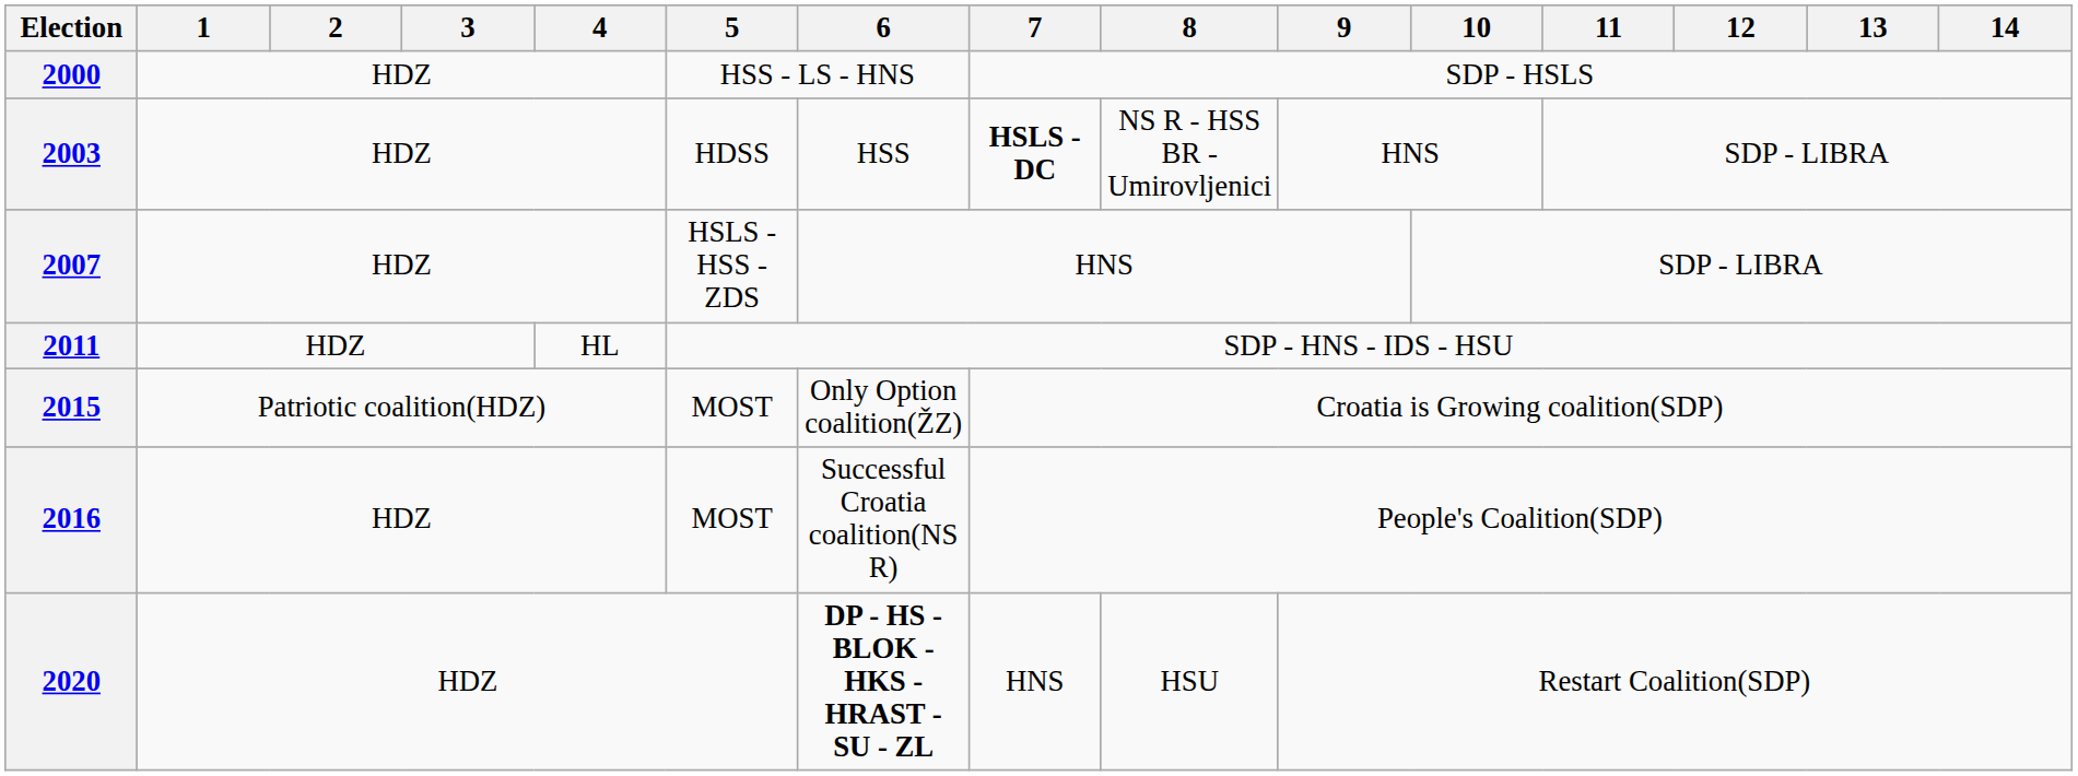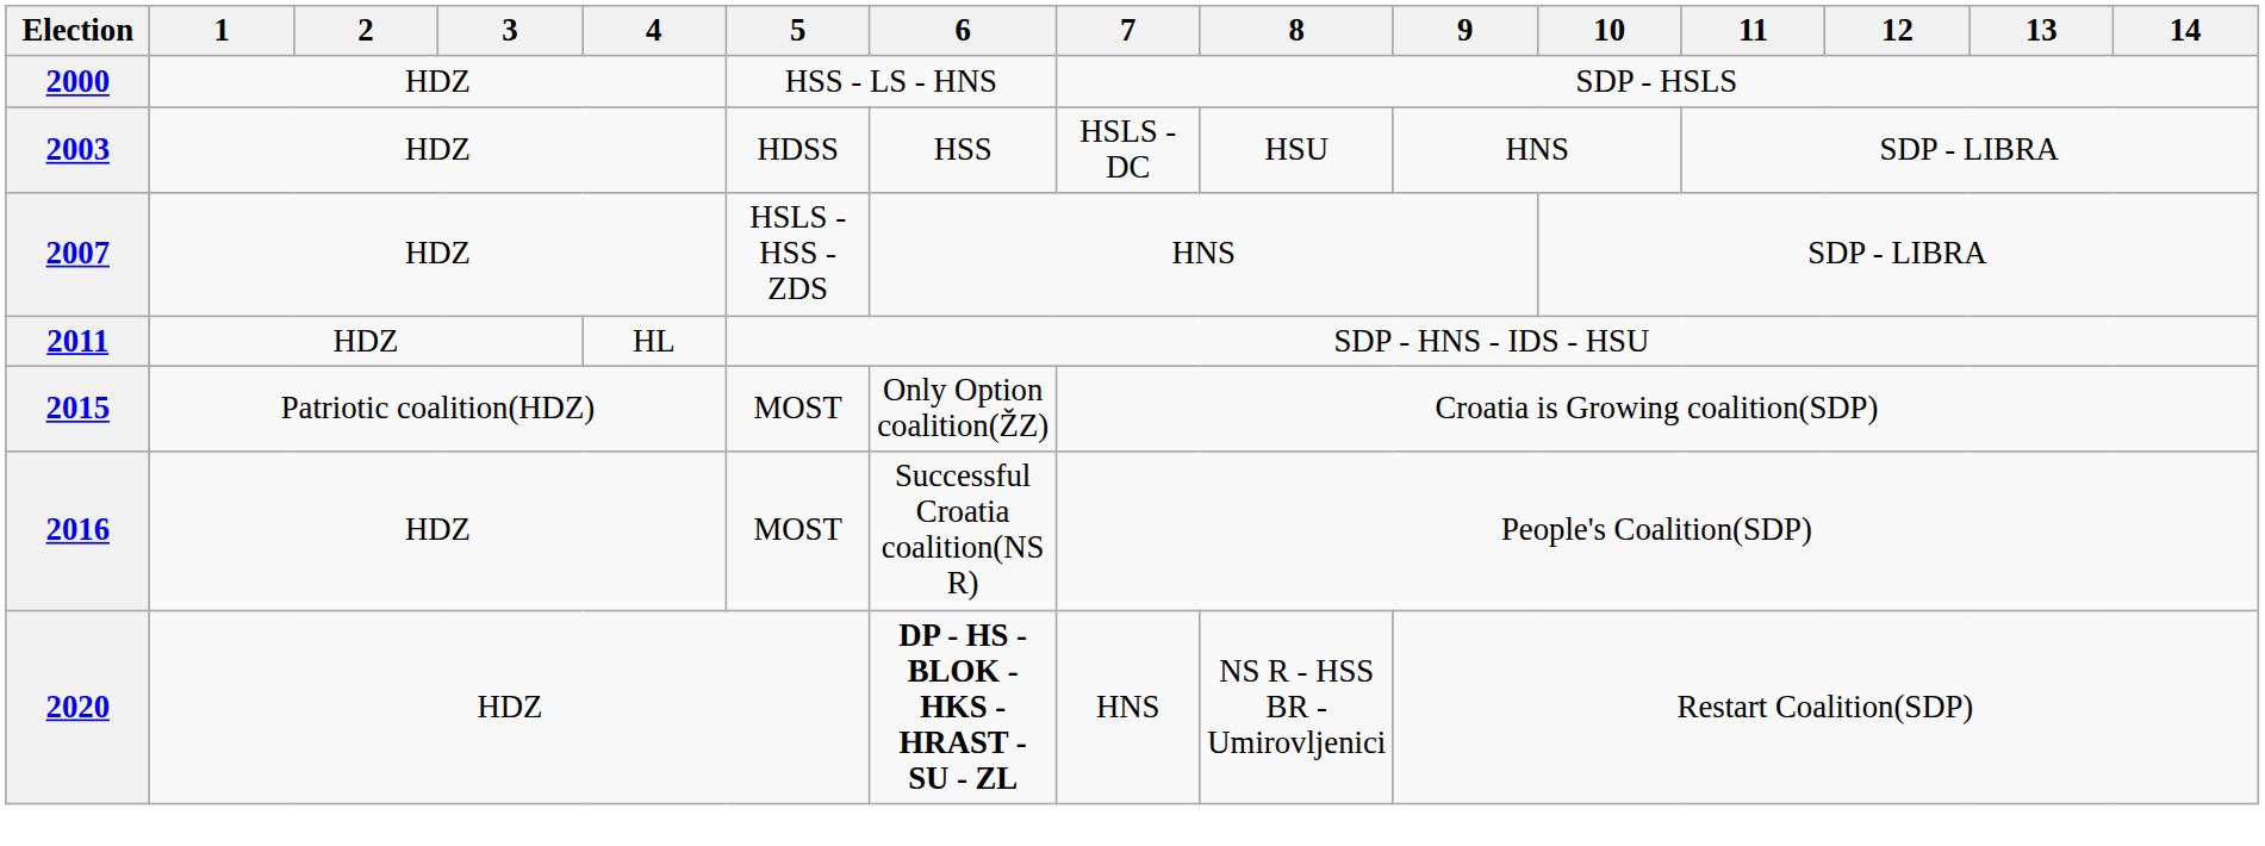2003 | 7: bold -> normal
2003 | 8: NS R - HSS BR - Umirovljenici -> HSU
2020 | 8: HSU -> NS R - HSS BR - Umirovljenici
